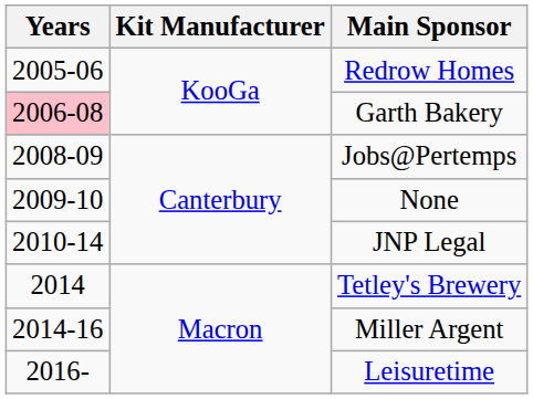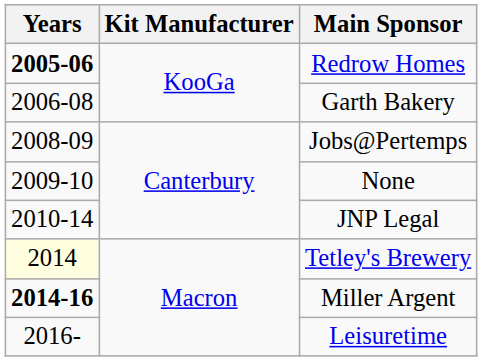Redrow Homes | Years: normal -> bold
Garth Bakery | Years: pink background -> no background
Tetley's Brewery | Years: no background -> lightyellow background
Miller Argent | Years: normal -> bold
